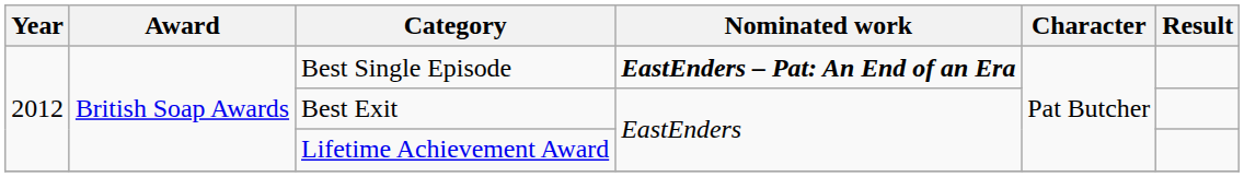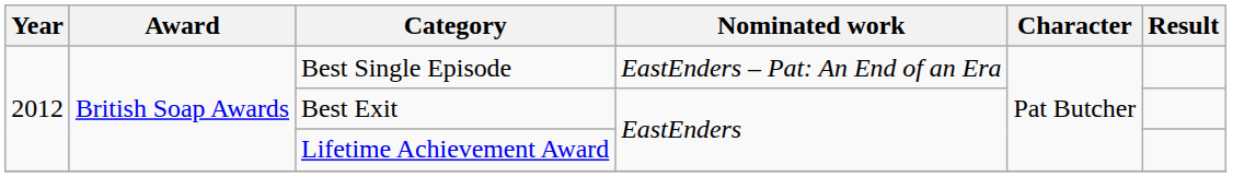Best Single Episode | Nominated work: bold -> normal
